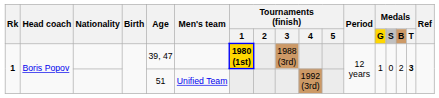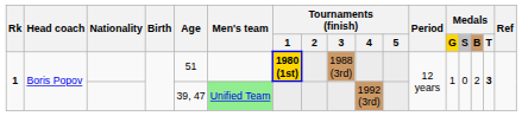row 3 | Age: 39, 47 -> 51
row 4 | Age: 51 -> 39, 47
row 4 | Men's team: no background -> lightgreen background
